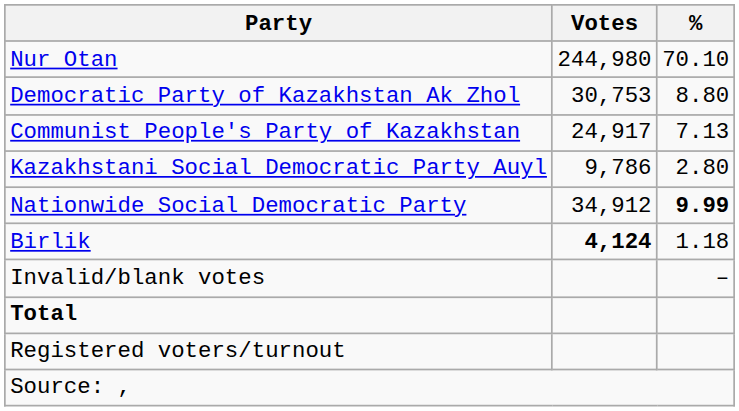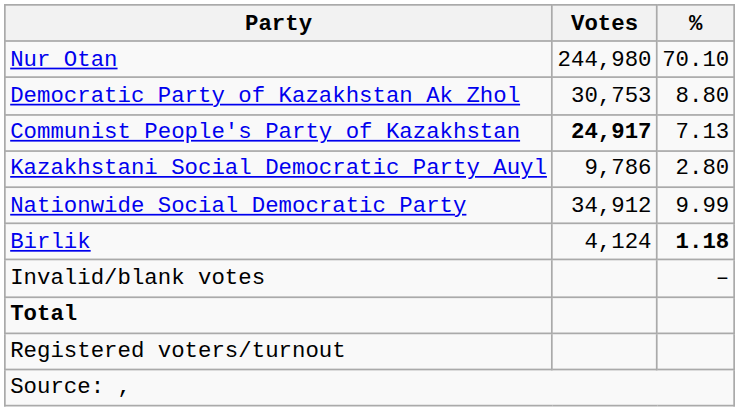Communist People's Party of Kazakhstan | Votes: normal -> bold
Nationwide Social Democratic Party | %: bold -> normal
Birlik | Votes: bold -> normal
Birlik | %: normal -> bold
